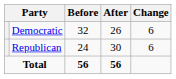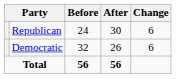rows swapped: Republican <-> Democratic
